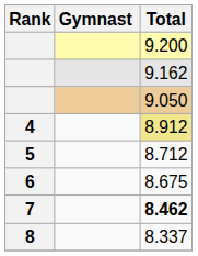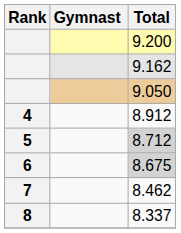8.912 | Total: khaki background -> no background
8.712 | Total: no background -> lightgrey background
8.675 | Total: no background -> lightgrey background
8.462 | Total: bold -> normal
